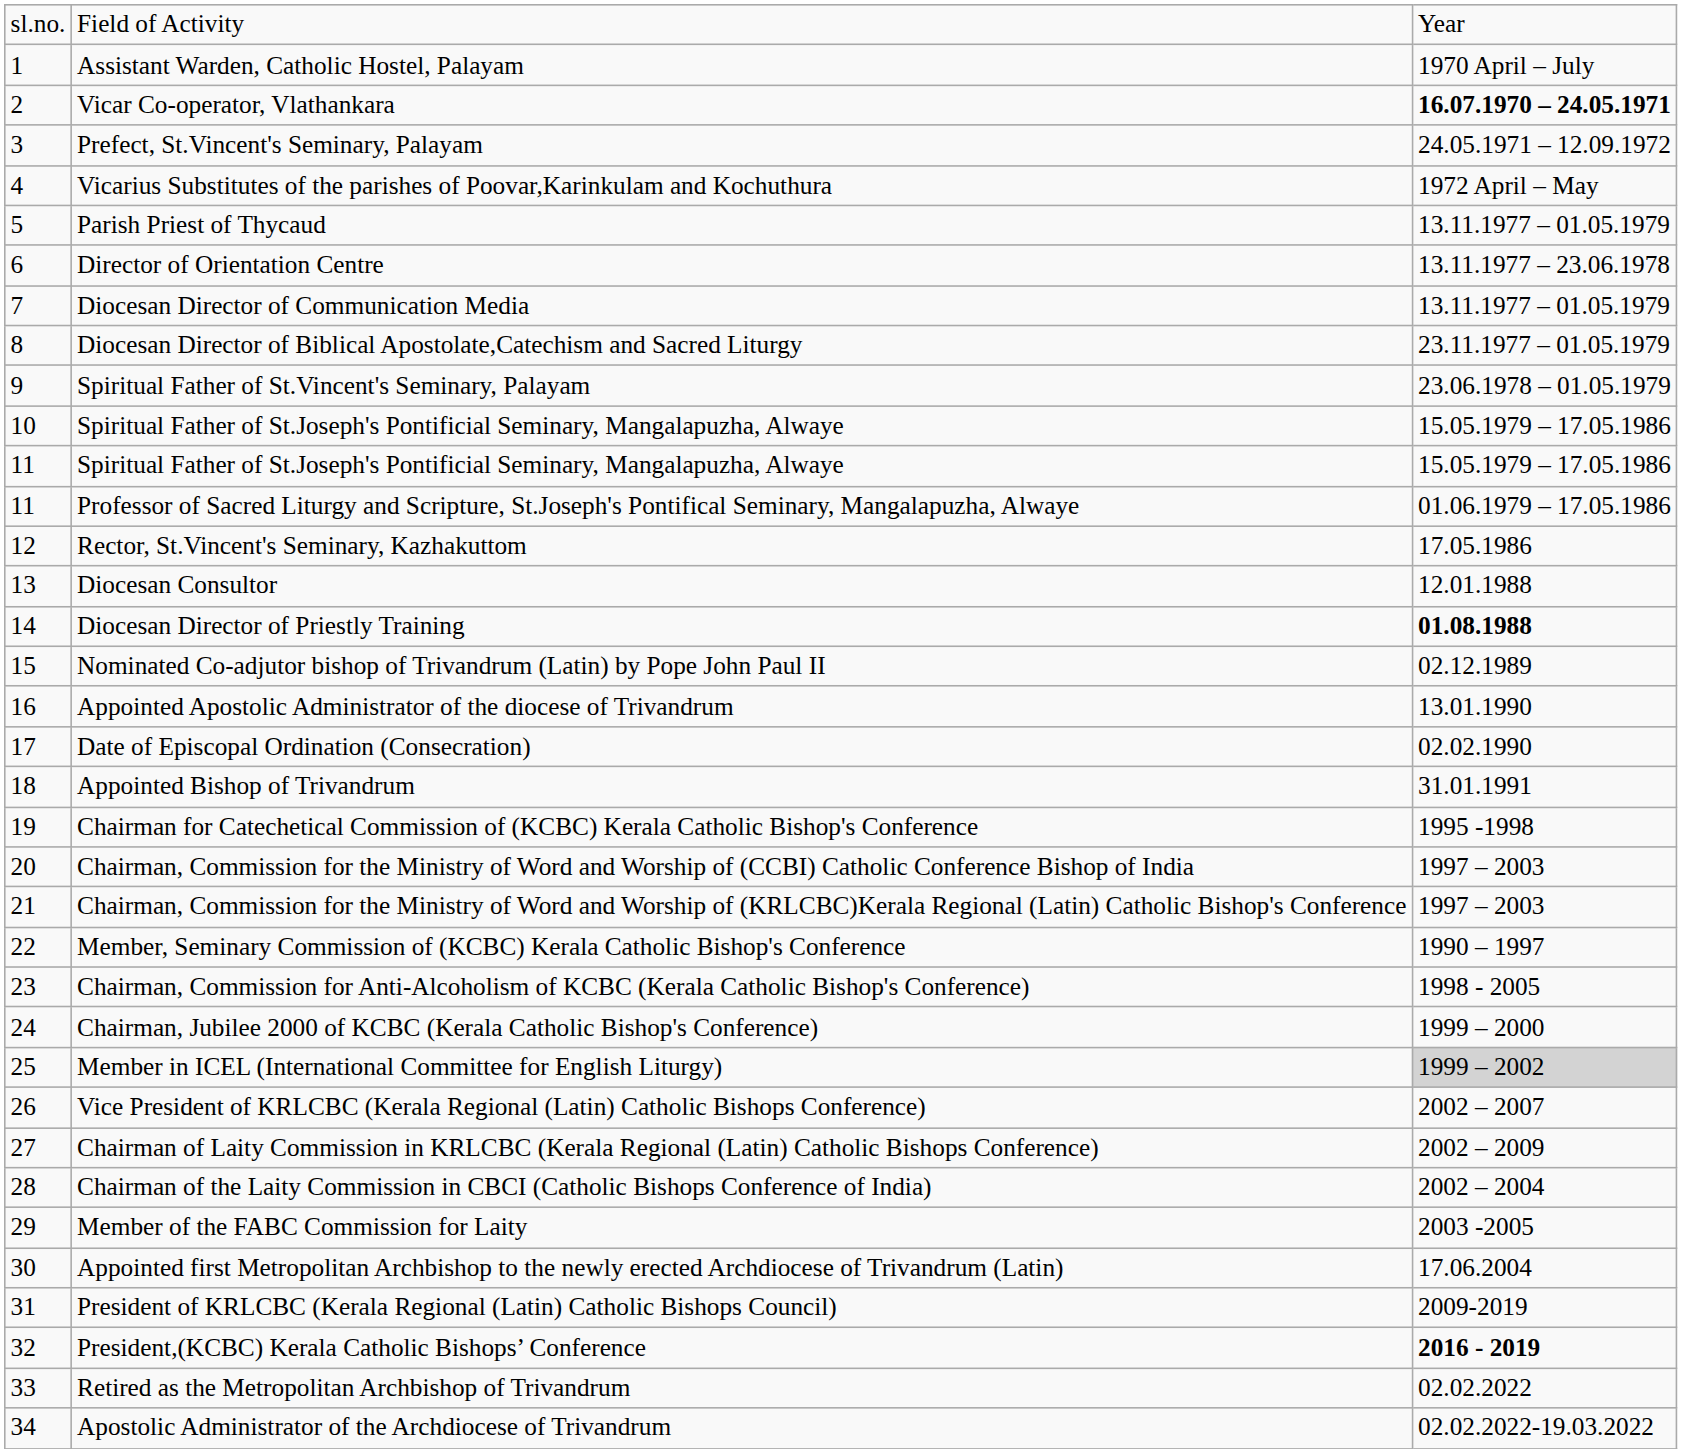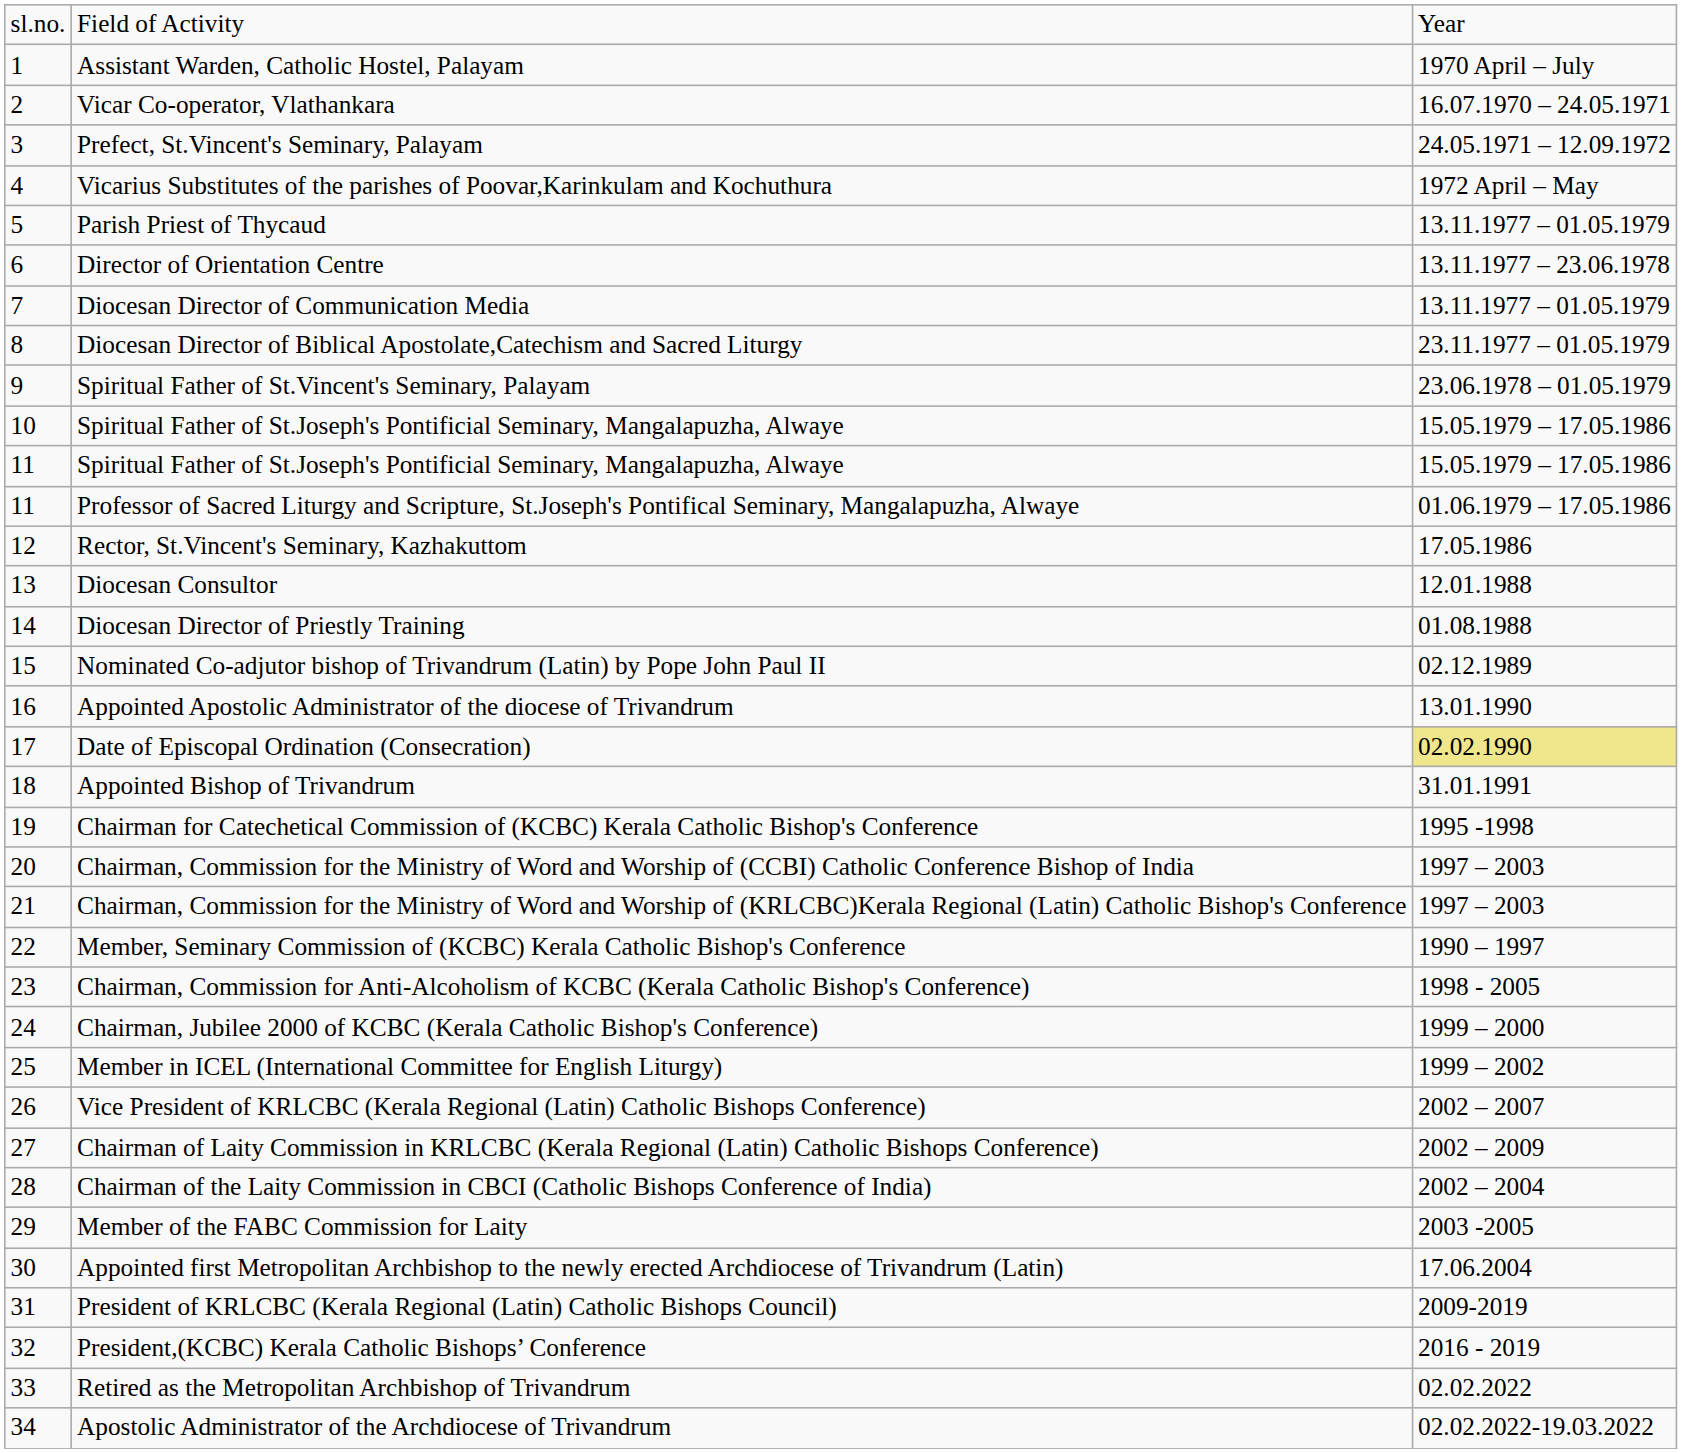Vicar Co-operator, Vlathankara | column 3: bold -> normal
Diocesan Director of Priestly Training | column 3: bold -> normal
Date of Episcopal Ordination (Consecration) | column 3: no background -> khaki background
Member in ICEL (International Committee for English Liturgy) | column 3: lightgrey background -> no background
President,(KCBC) Kerala Catholic Bishops’ Conference | column 3: bold -> normal
